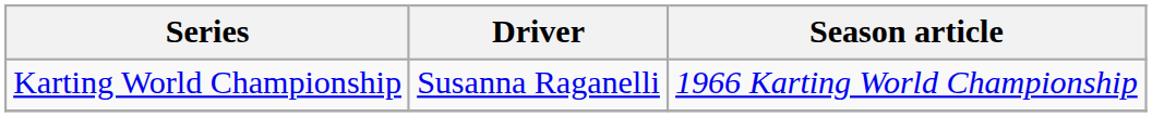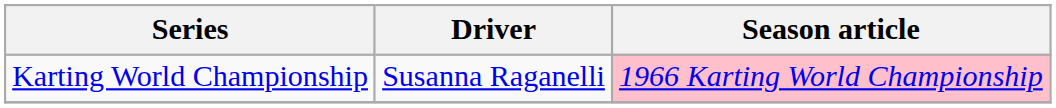Karting World Championship | Season article: no background -> pink background
